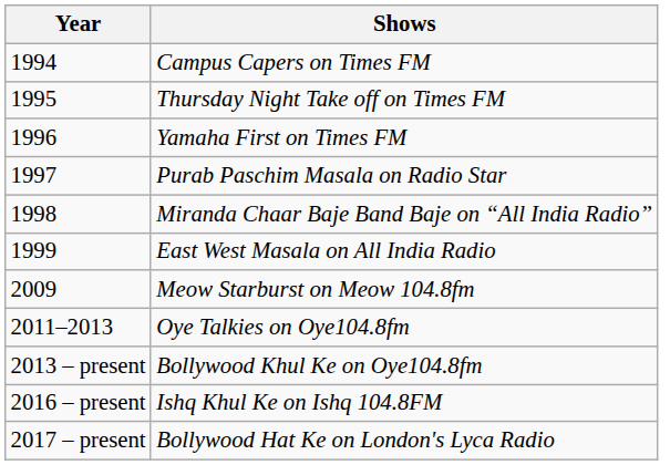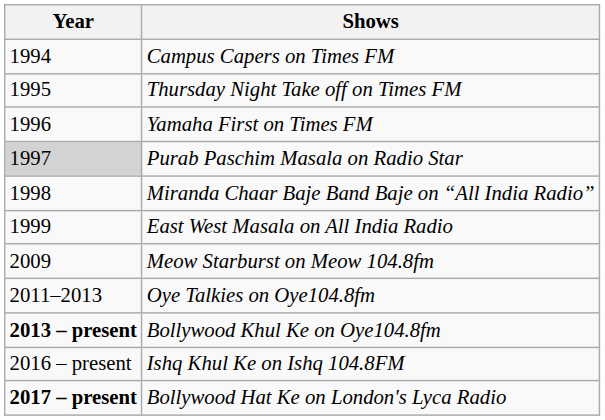Purab Paschim Masala on Radio Star | Year: no background -> lightgrey background
Bollywood Khul Ke on Oye104.8fm | Year: normal -> bold
Bollywood Hat Ke on London's Lyca Radio | Year: normal -> bold
